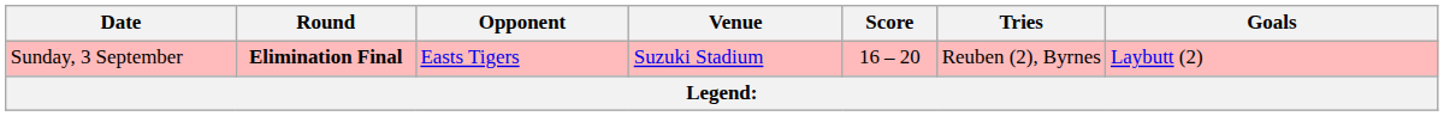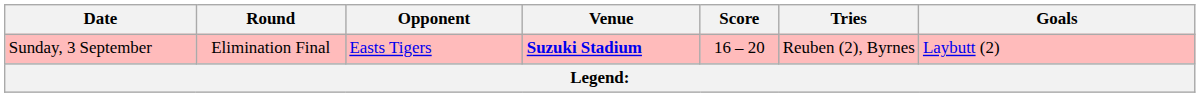Sunday, 3 September | Round: bold -> normal
Sunday, 3 September | Venue: normal -> bold
